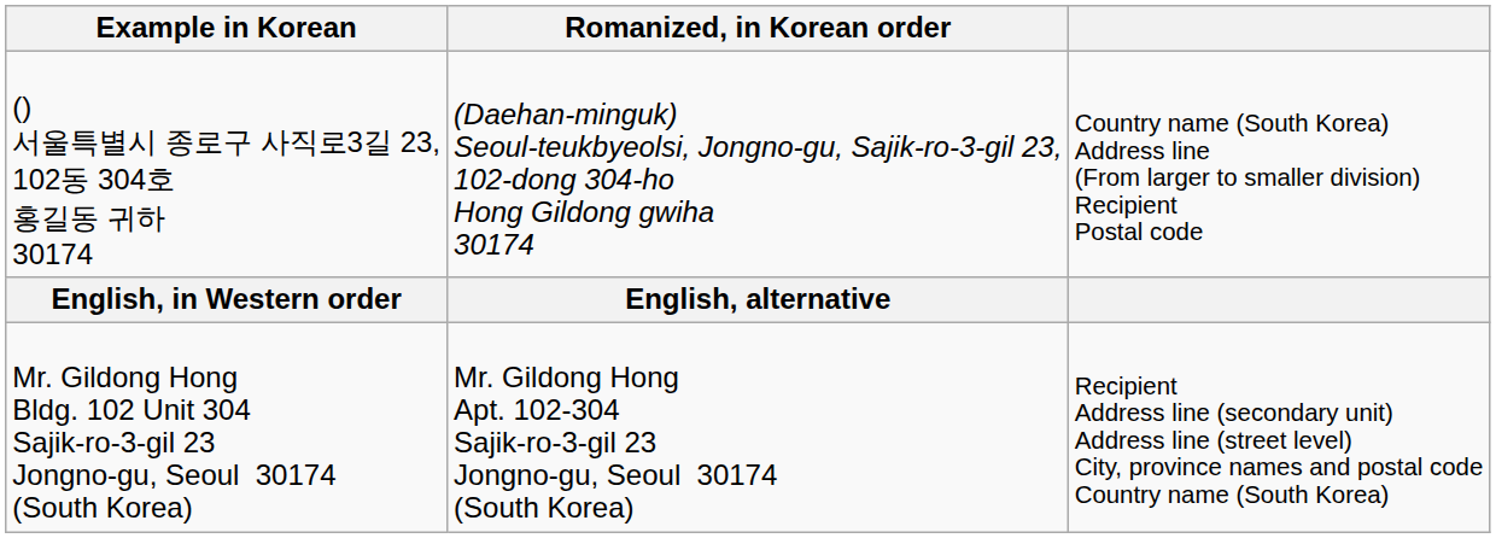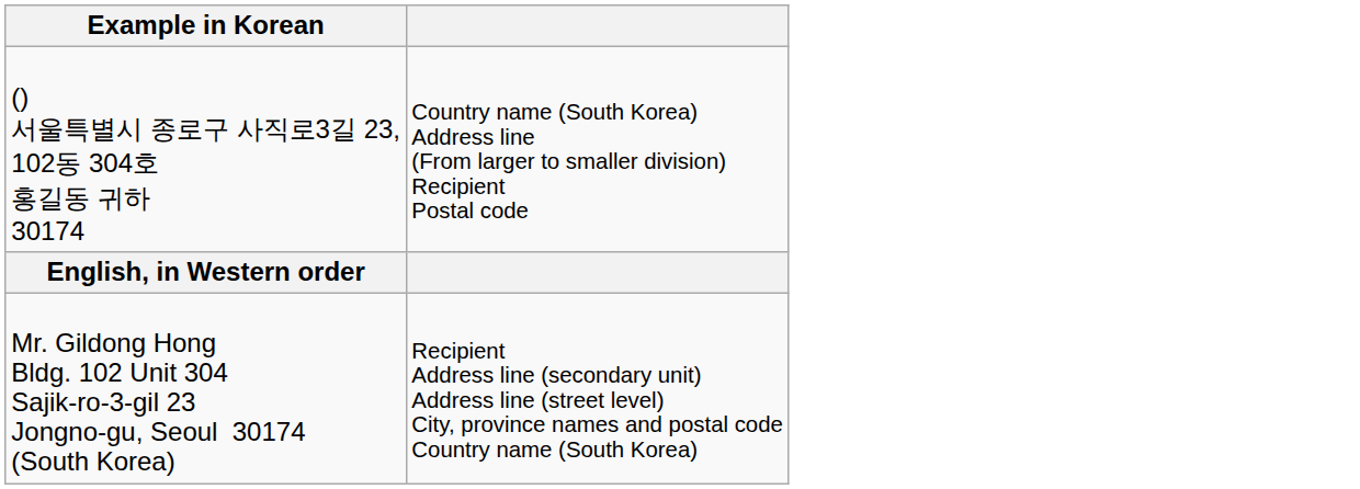- column: Romanized, in Korean order | (Daehan-minguk) Seoul-teukbyeolsi, Jongno-gu, Sajik-ro-3-gil 23, 102-dong 304-ho Hong Gildong gwiha 30174 | English, alternative | Mr. Gildong Hong Apt. 102-304 Sajik-ro-3-gil 23 Jongno-gu, Seoul 30174 (South Korea)
